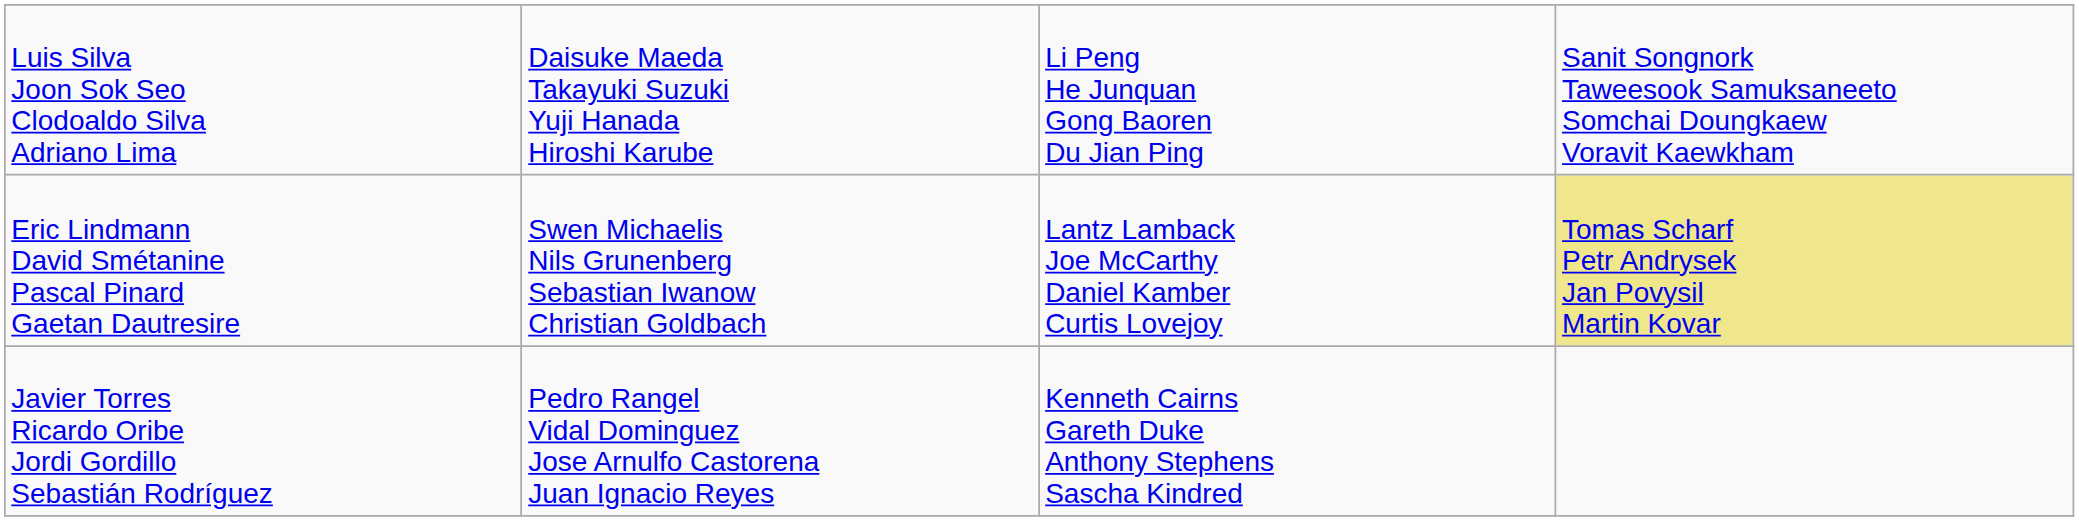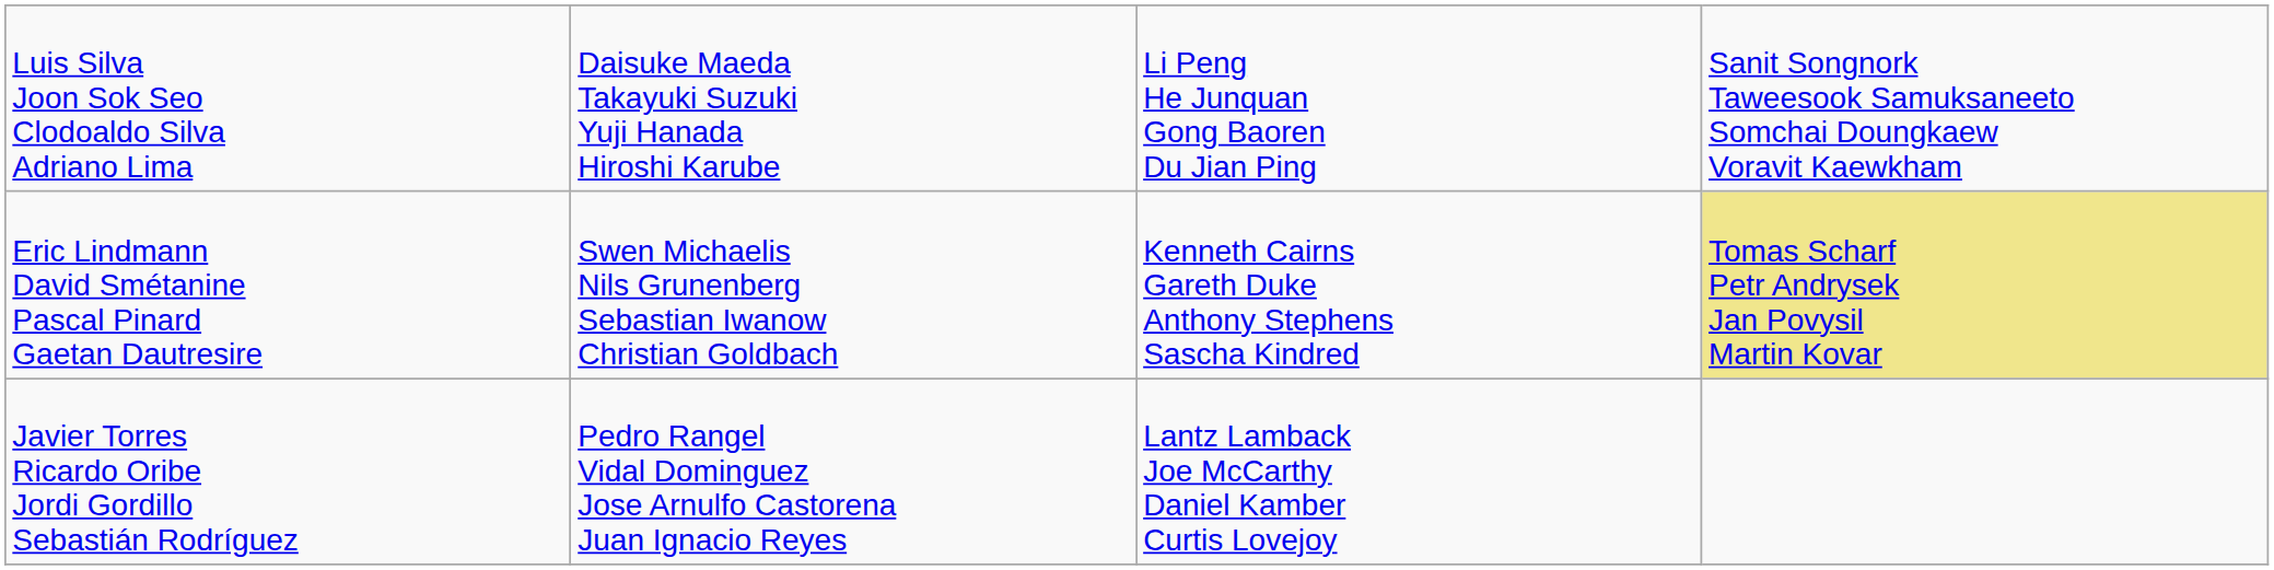row 2 | column 3: Lantz Lamback Joe McCarthy Daniel Kamber Curtis Lovejoy -> Kenneth Cairns Gareth Duke Anthony Stephens Sascha Kindred
row 3 | column 3: Kenneth Cairns Gareth Duke Anthony Stephens Sascha Kindred -> Lantz Lamback Joe McCarthy Daniel Kamber Curtis Lovejoy
